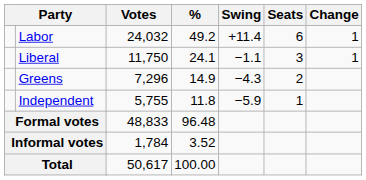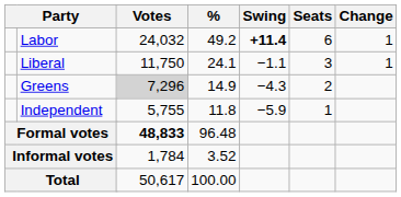Labor | Swing: normal -> bold
Greens | Votes: no background -> lightgrey background
Formal votes | Votes: normal -> bold
